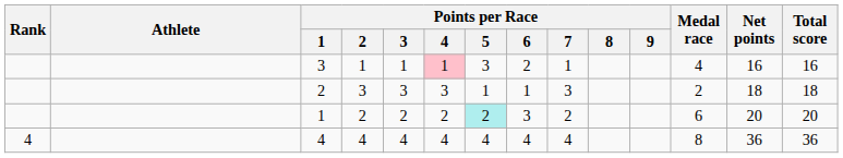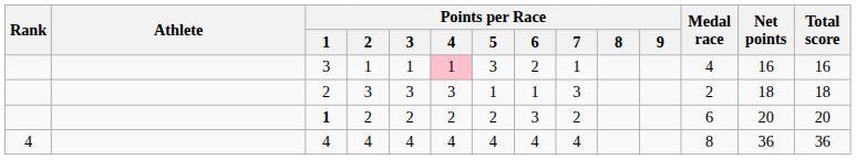row 5 | Points per Race / 1: normal -> bold
row 5 | Points per Race / 5: paleturquoise background -> no background
